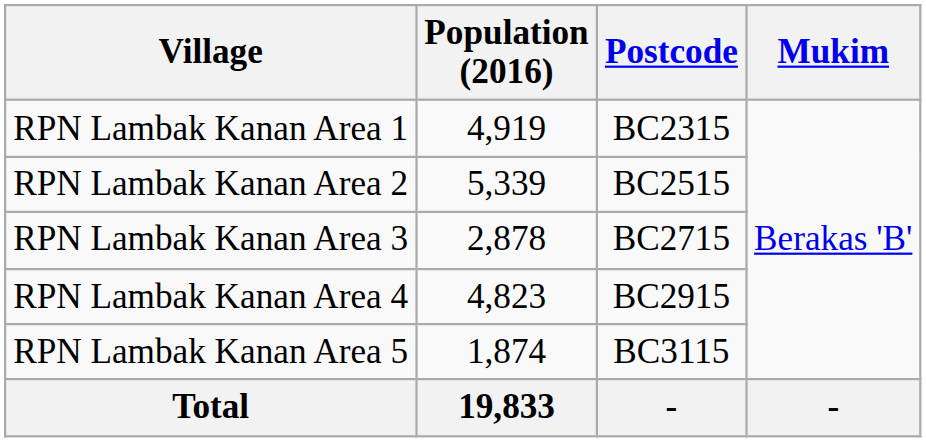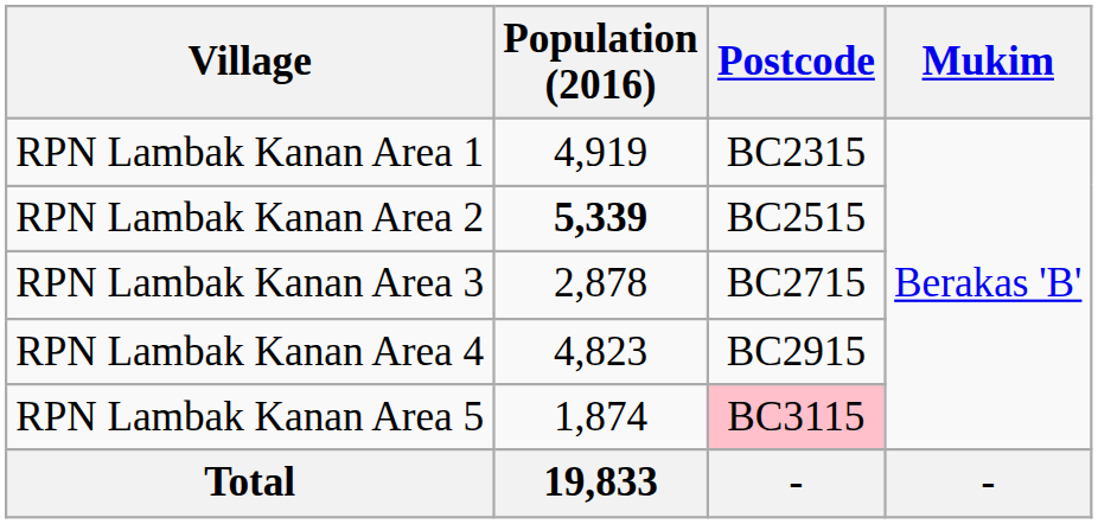RPN Lambak Kanan Area 2 | Population (2016): normal -> bold
RPN Lambak Kanan Area 5 | Postcode: no background -> pink background
